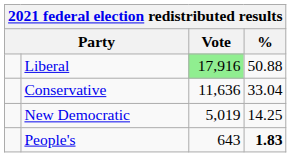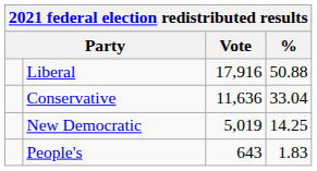Liberal | Vote: lightgreen background -> no background
People's | %: bold -> normal
